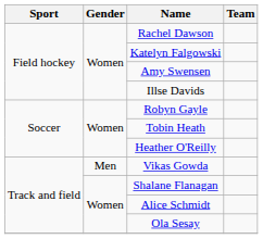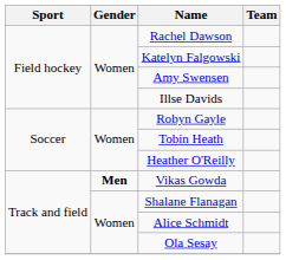Vikas Gowda | Gender: normal -> bold
